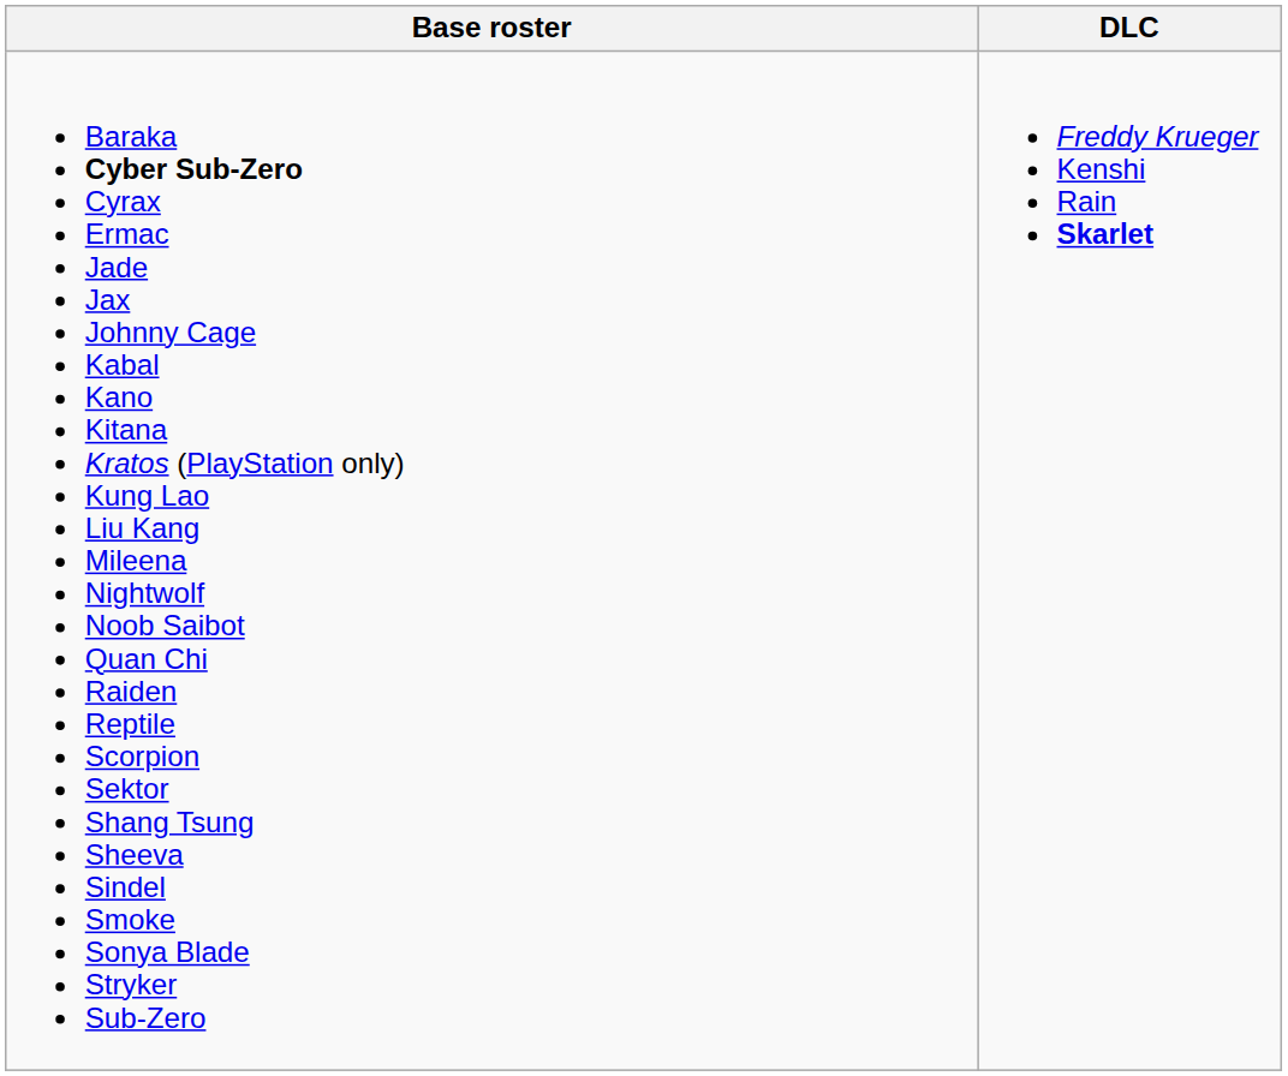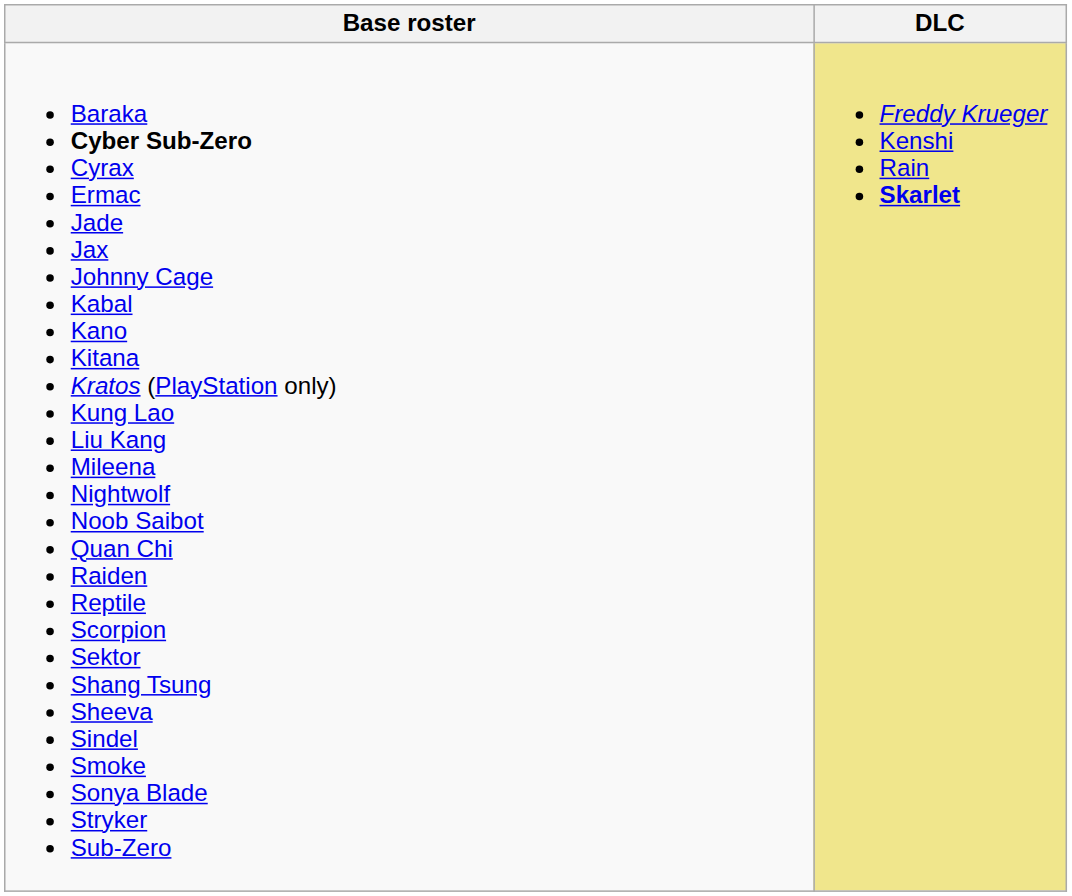row 2 | DLC: no background -> khaki background
